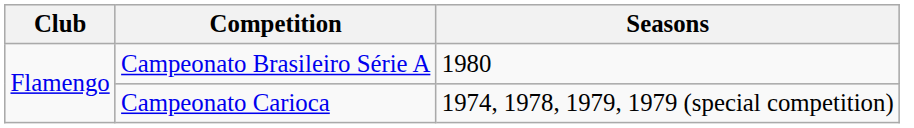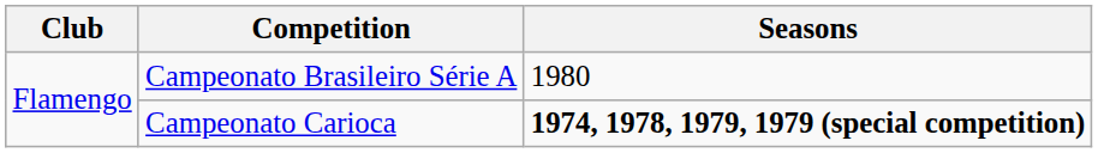Campeonato Carioca | Seasons: normal -> bold
